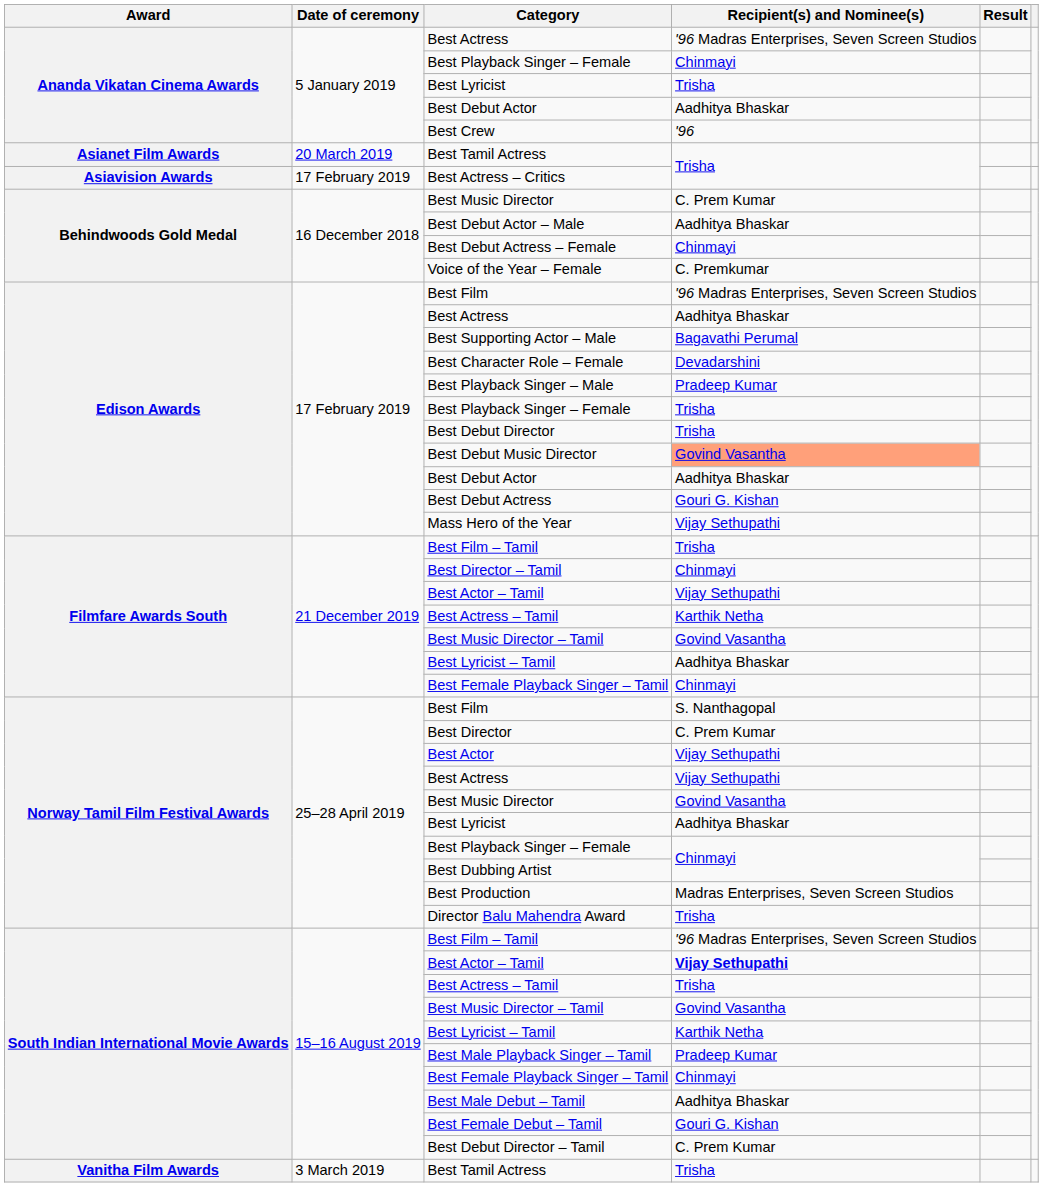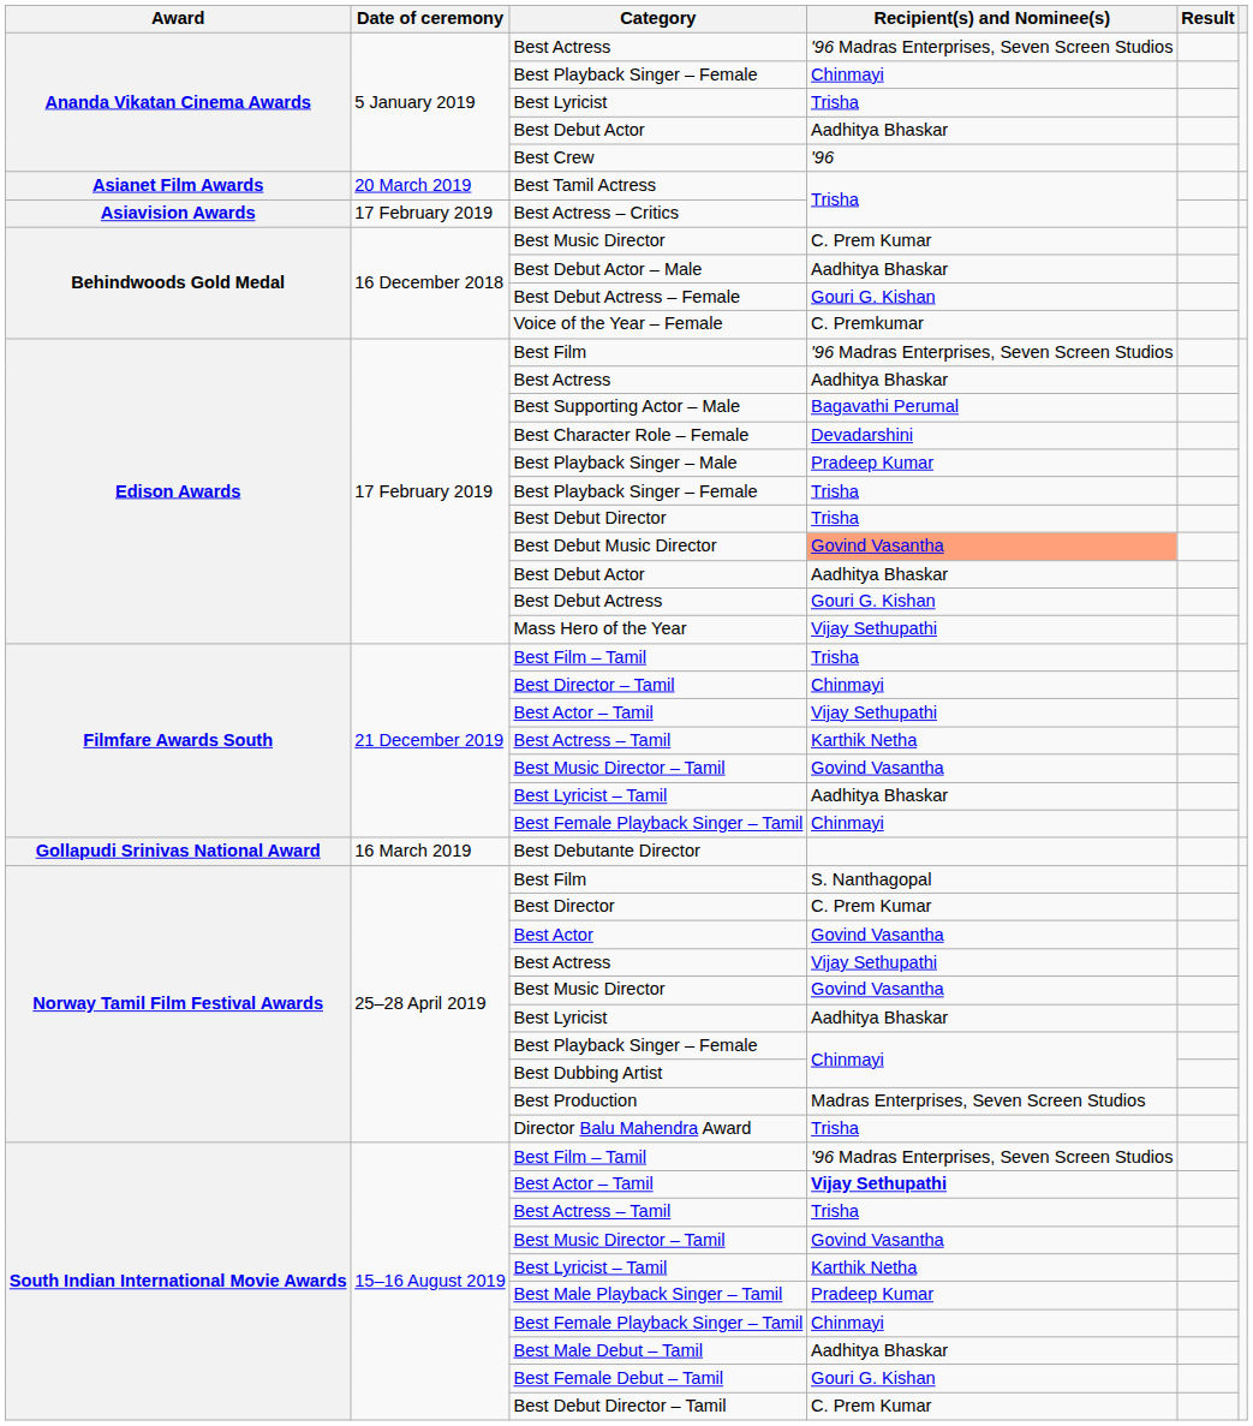Best Debut Actress – Female | Recipient(s) and Nominee(s): Chinmayi -> Gouri G. Kishan
+ row: Gollapudi Srinivas National Award | 16 March 2019 | Best Debutante Director
Best Actor | Recipient(s) and Nominee(s): Vijay Sethupathi -> Govind Vasantha
- row: Vanitha Film Awards | 3 March 2019 | Best Tamil Actress | Trisha
